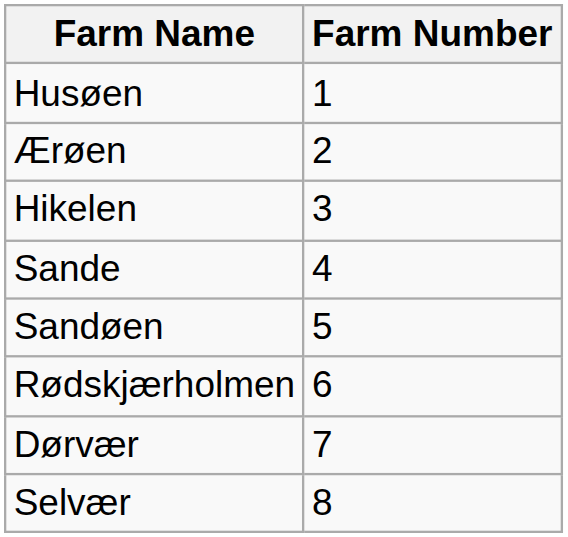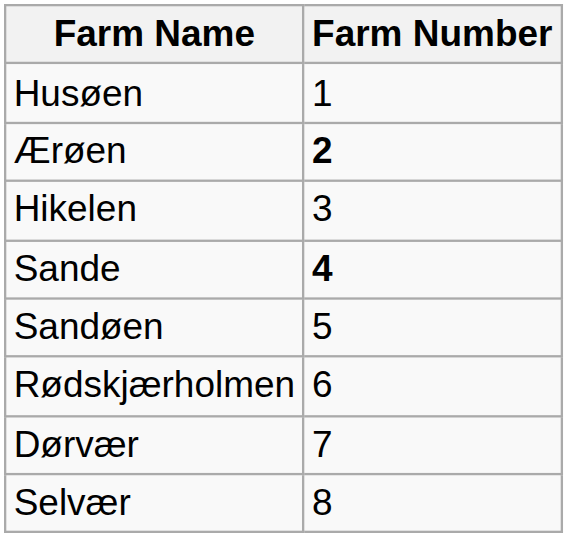Ærøen | Farm Number: normal -> bold
Sande | Farm Number: normal -> bold
